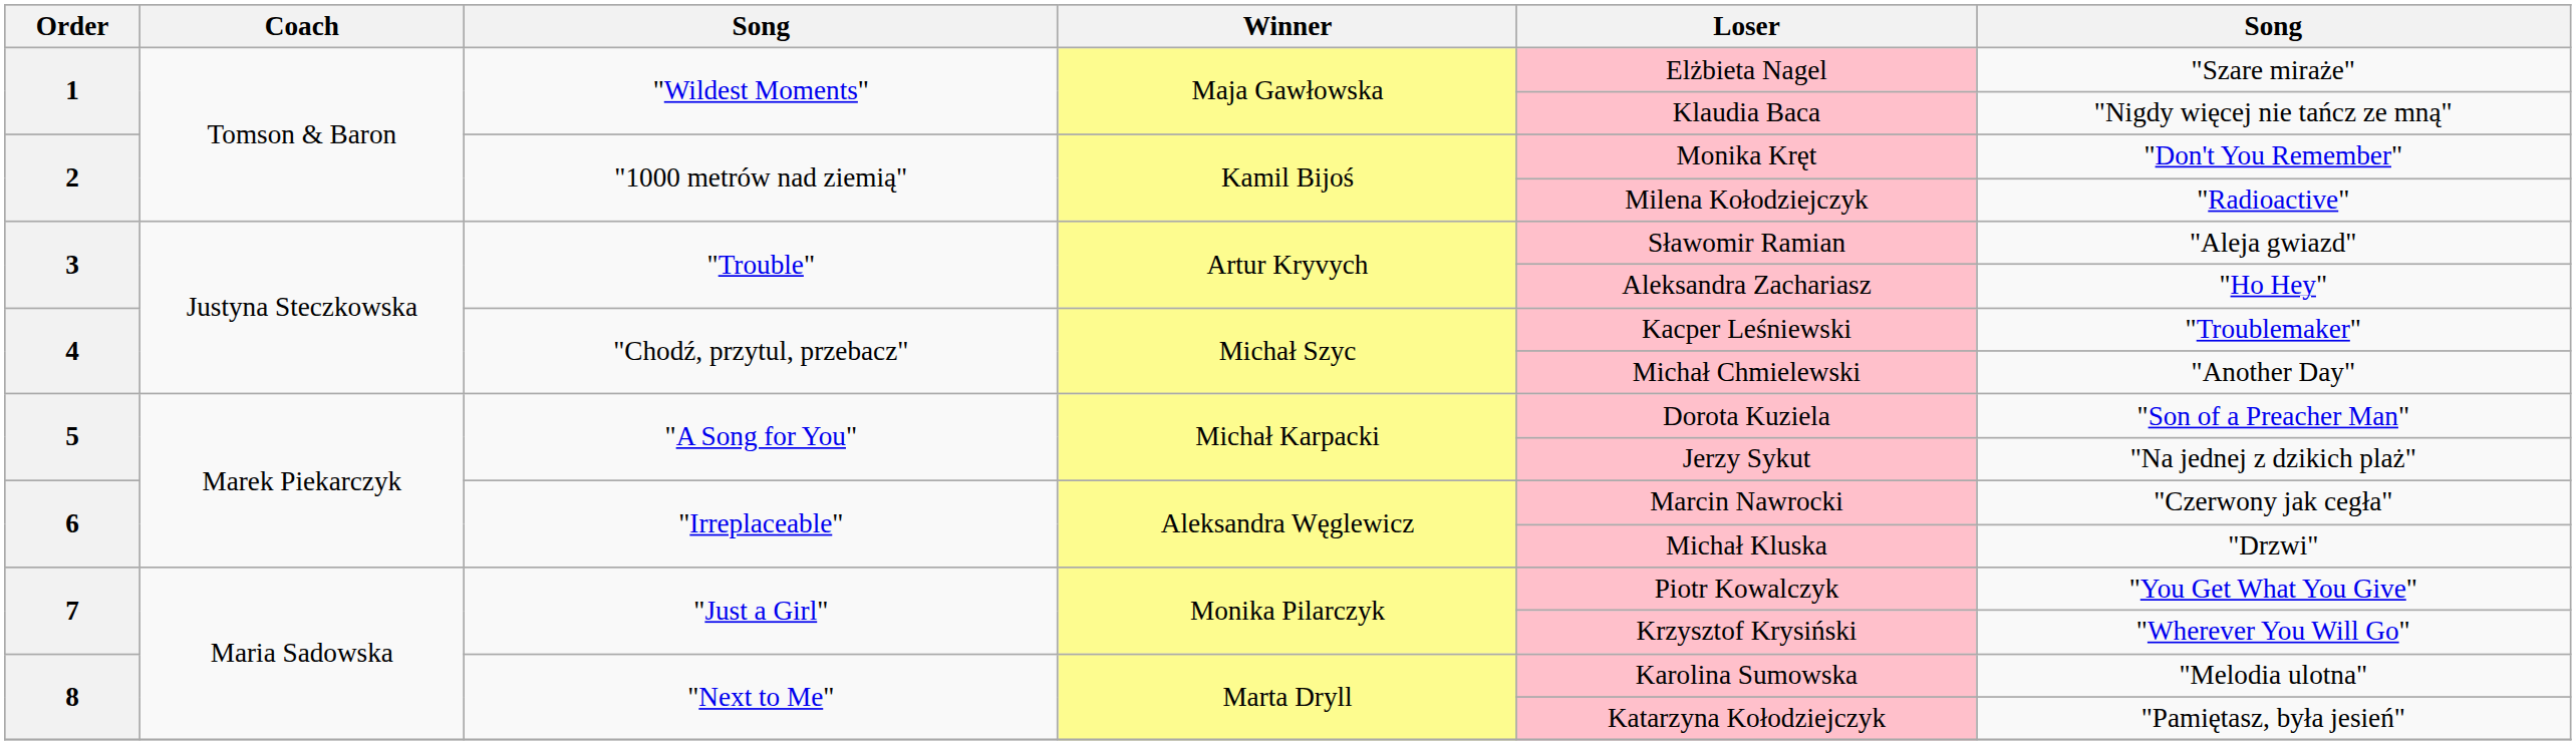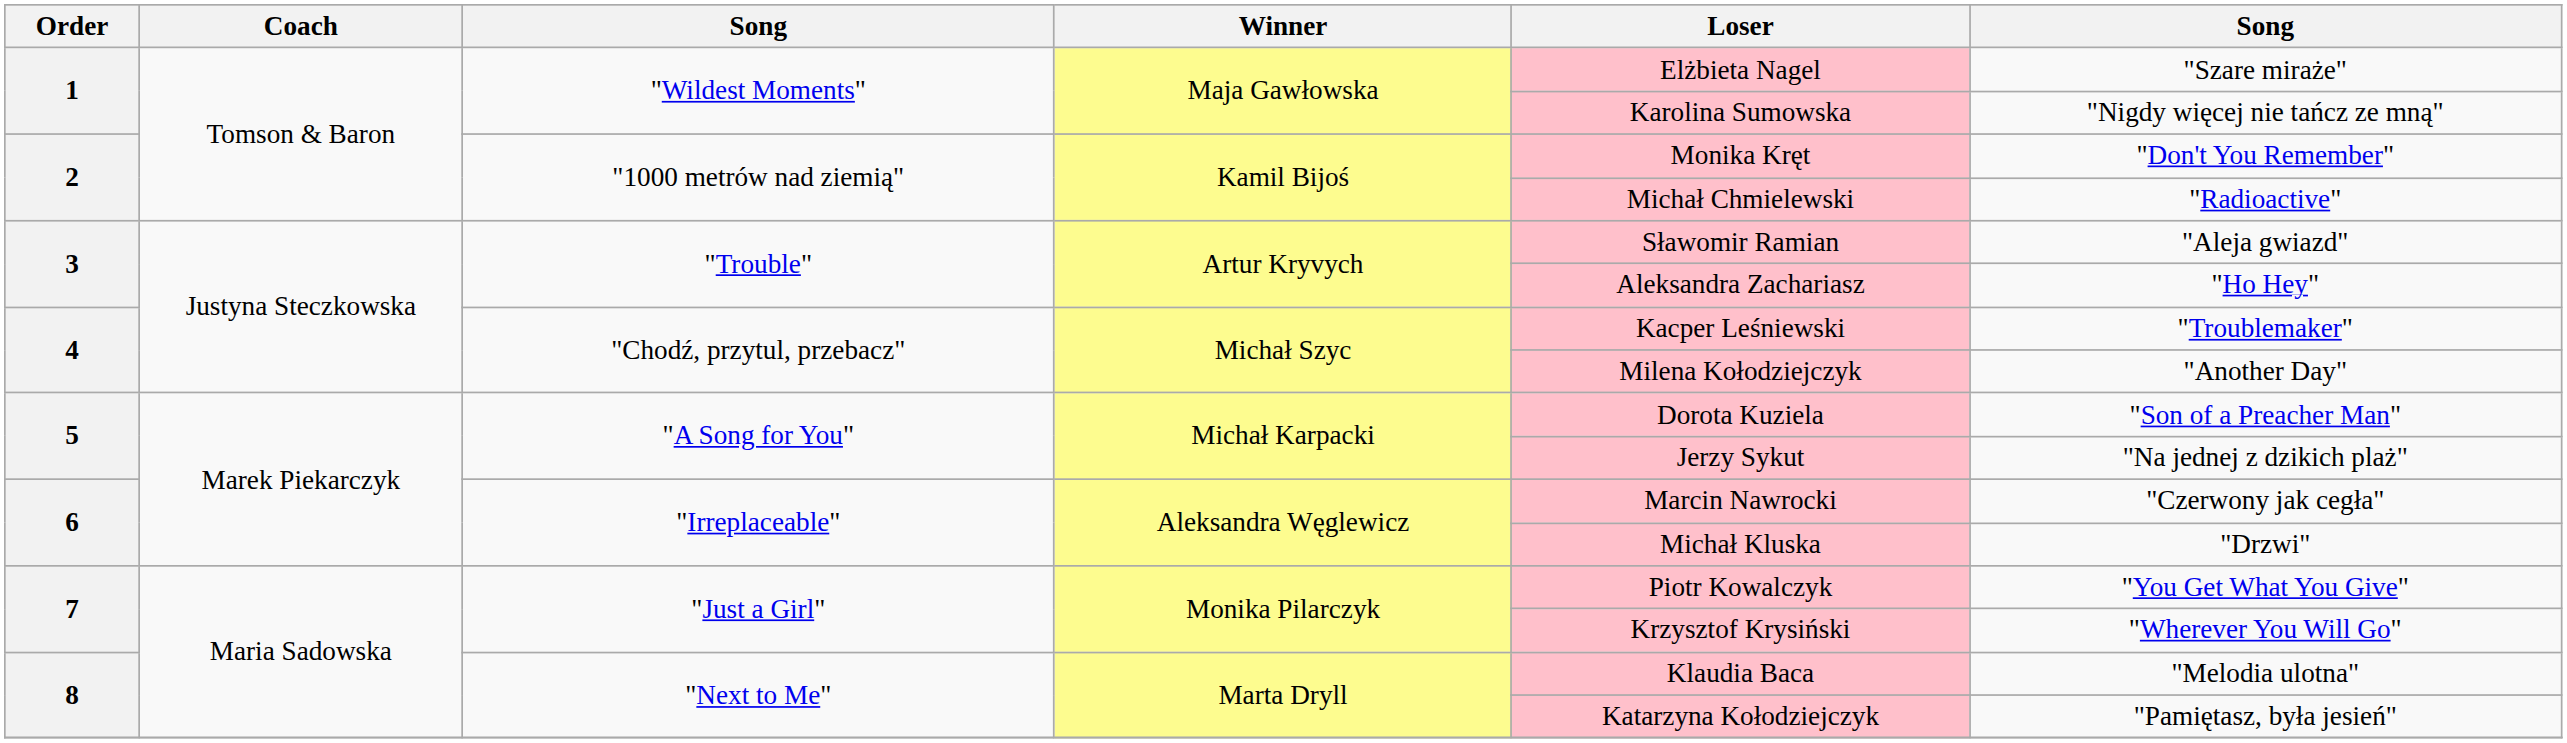row 3 | Loser: Klaudia Baca -> Karolina Sumowska
row 5 | Loser: Milena Kołodziejczyk -> Michał Chmielewski
row 9 | Loser: Michał Chmielewski -> Milena Kołodziejczyk
row 16 | Loser: Karolina Sumowska -> Klaudia Baca
